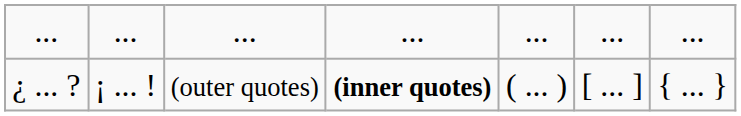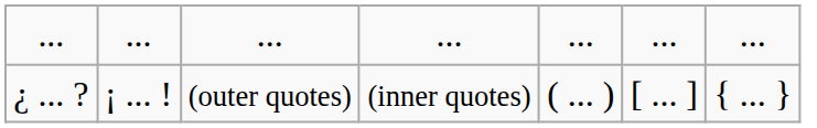(outer quotes) | column 4: bold -> normal
